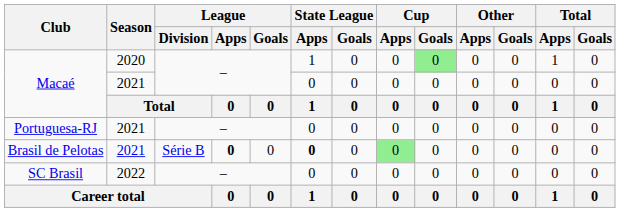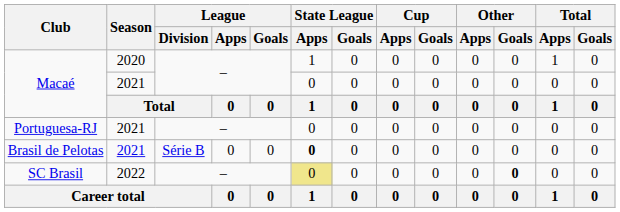Macaé / 2020 | Cup / Goals: lightgreen background -> no background
Brasil de Pelotas | League / Apps: bold -> normal
Brasil de Pelotas | Cup / Apps: lightgreen background -> no background
SC Brasil | State League / Apps: no background -> khaki background
SC Brasil | Other / Goals: normal -> bold
